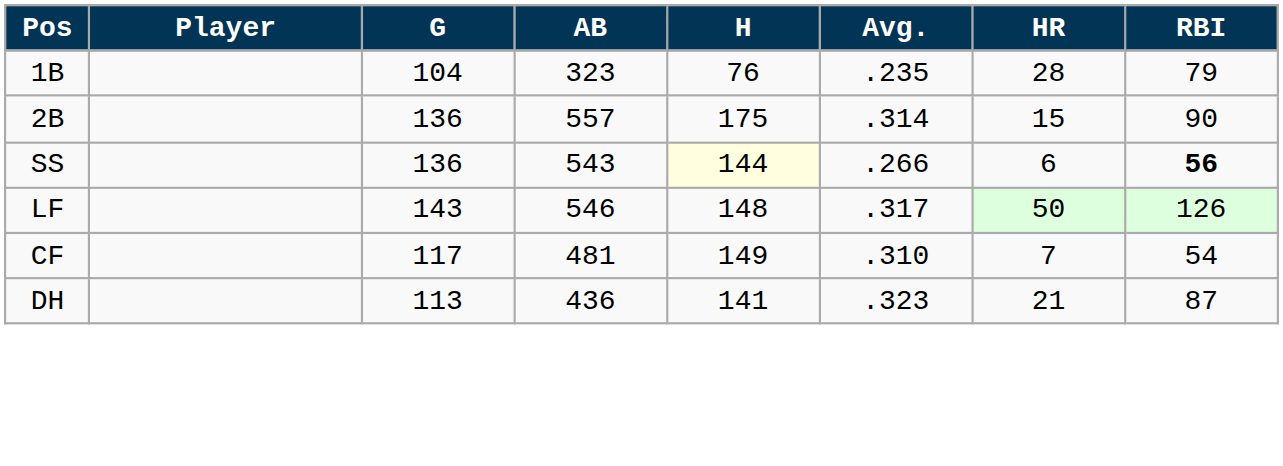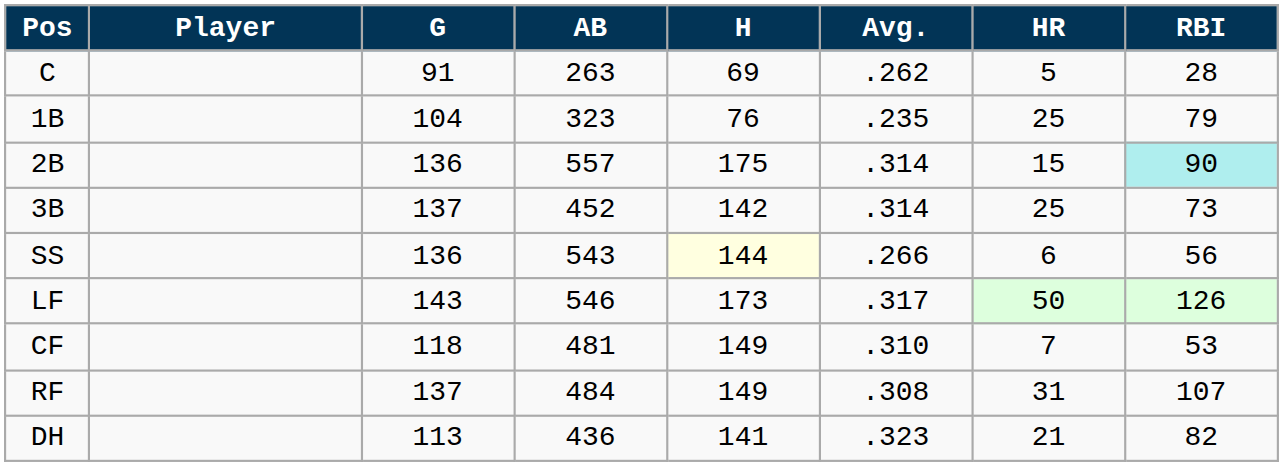+ row: C | 91 | 263 | 69 | .262 | 5 | 28
1B | HR: 28 -> 25
2B | RBI: no background -> paleturquoise background
+ row: 3B | 137 | 452 | 142 | .314 | 25 | 73
SS | RBI: bold -> normal
LF | H: 148 -> 173
CF | G: 117 -> 118
CF | RBI: 54 -> 53
+ row: RF | 137 | 484 | 149 | .308 | 31 | 107
DH | RBI: 87 -> 82
